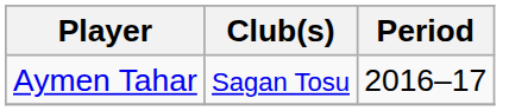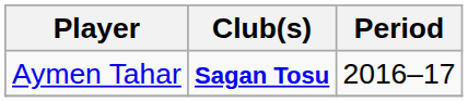Aymen Tahar | Club(s): normal -> bold
